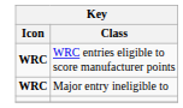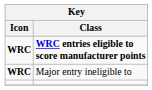row 3 | Class: normal -> bold
